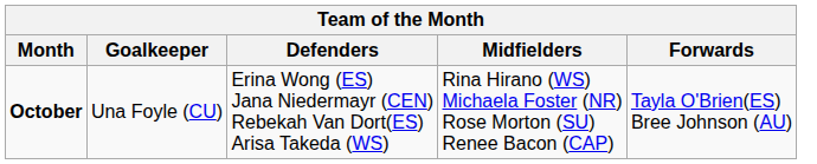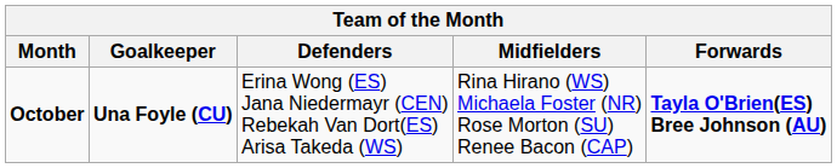October | Goalkeeper: normal -> bold
October | Forwards: normal -> bold
